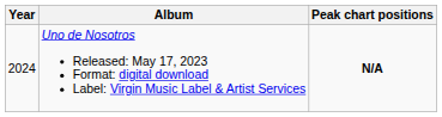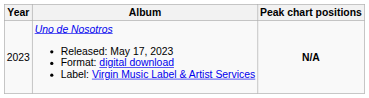row 2 | Year: 2024 -> 2023
